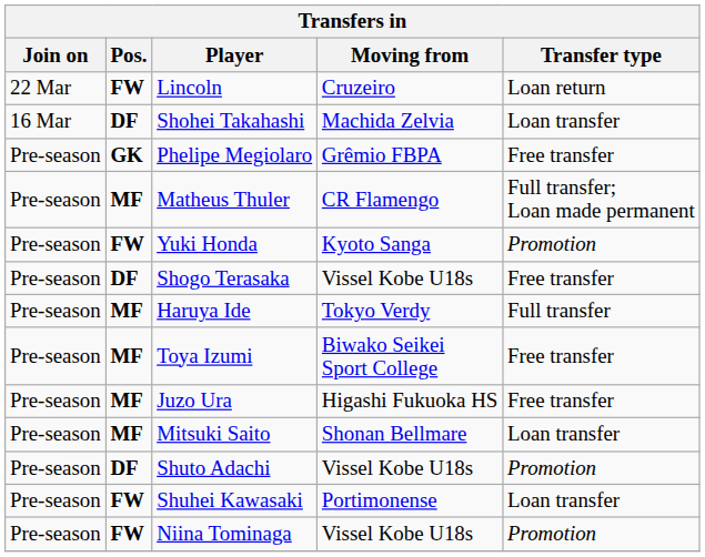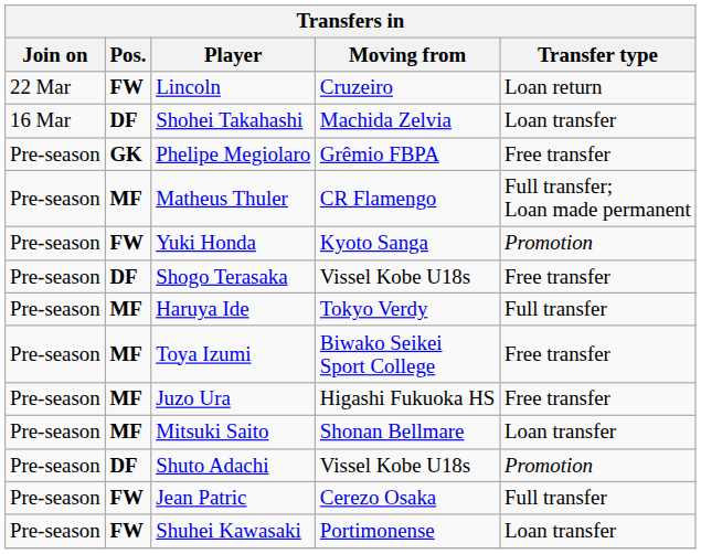+ row: Pre-season | FW | Jean Patric | Cerezo Osaka | Full transfer
- row: Pre-season | FW | Niina Tominaga | Vissel Kobe U18s | Promotion
